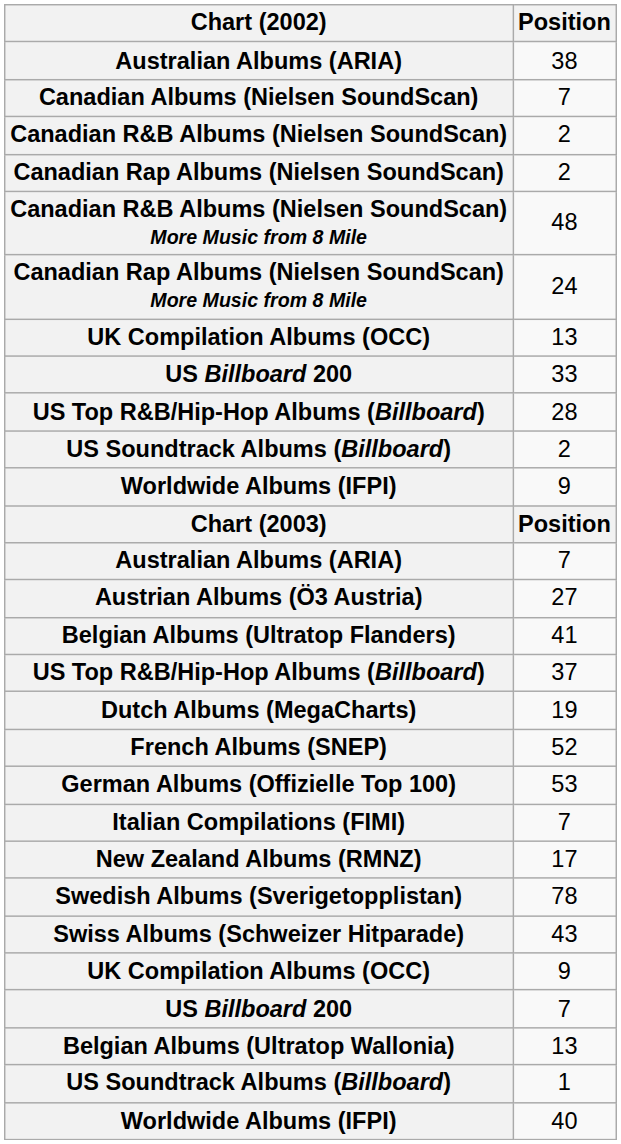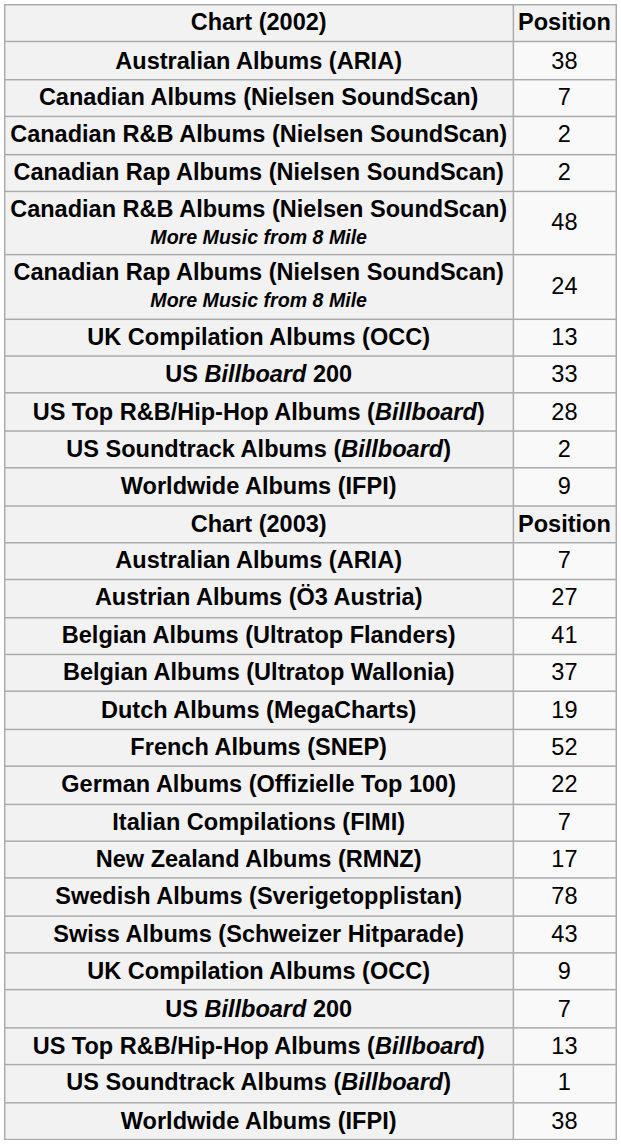row 17 | Chart (2002): US Top R&B/Hip-Hop Albums (Billboard) -> Belgian Albums (Ultratop Wallonia)
row 20 | Position: 53 -> 22
row 27 | Chart (2002): Belgian Albums (Ultratop Wallonia) -> US Top R&B/Hip-Hop Albums (Billboard)
row 29 | Position: 40 -> 38
